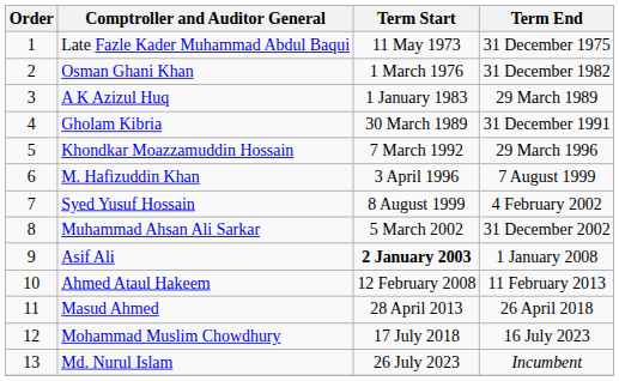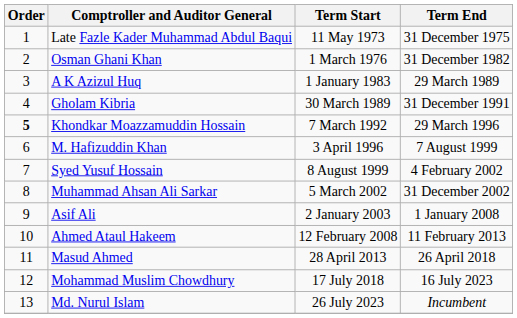Khondkar Moazzamuddin Hossain | Order: normal -> bold
Asif Ali | Term Start: bold -> normal
